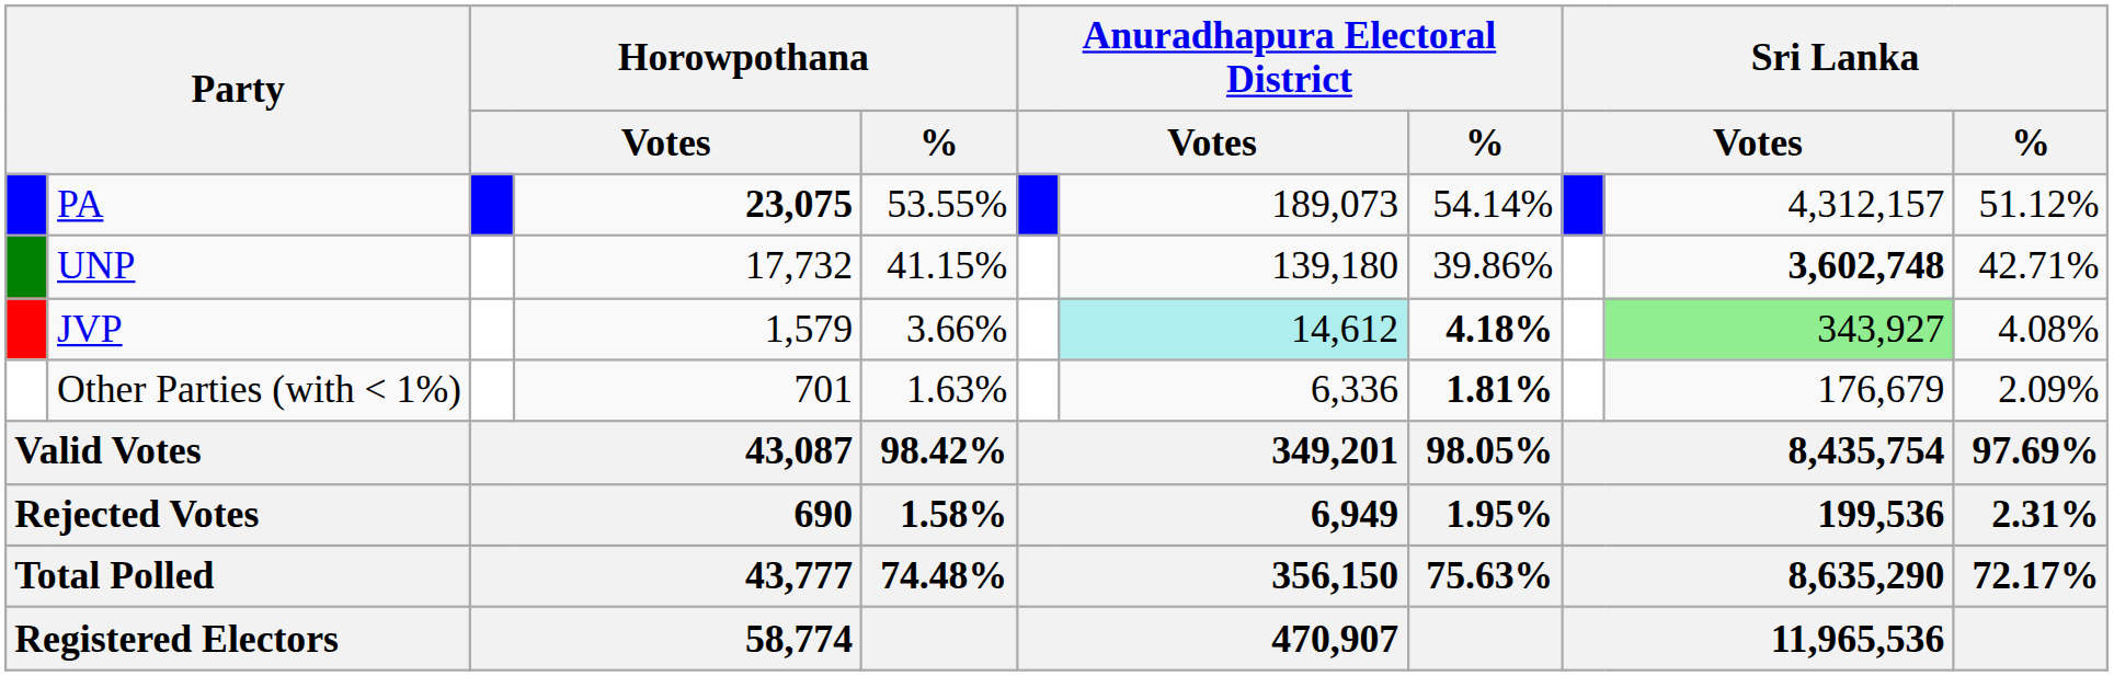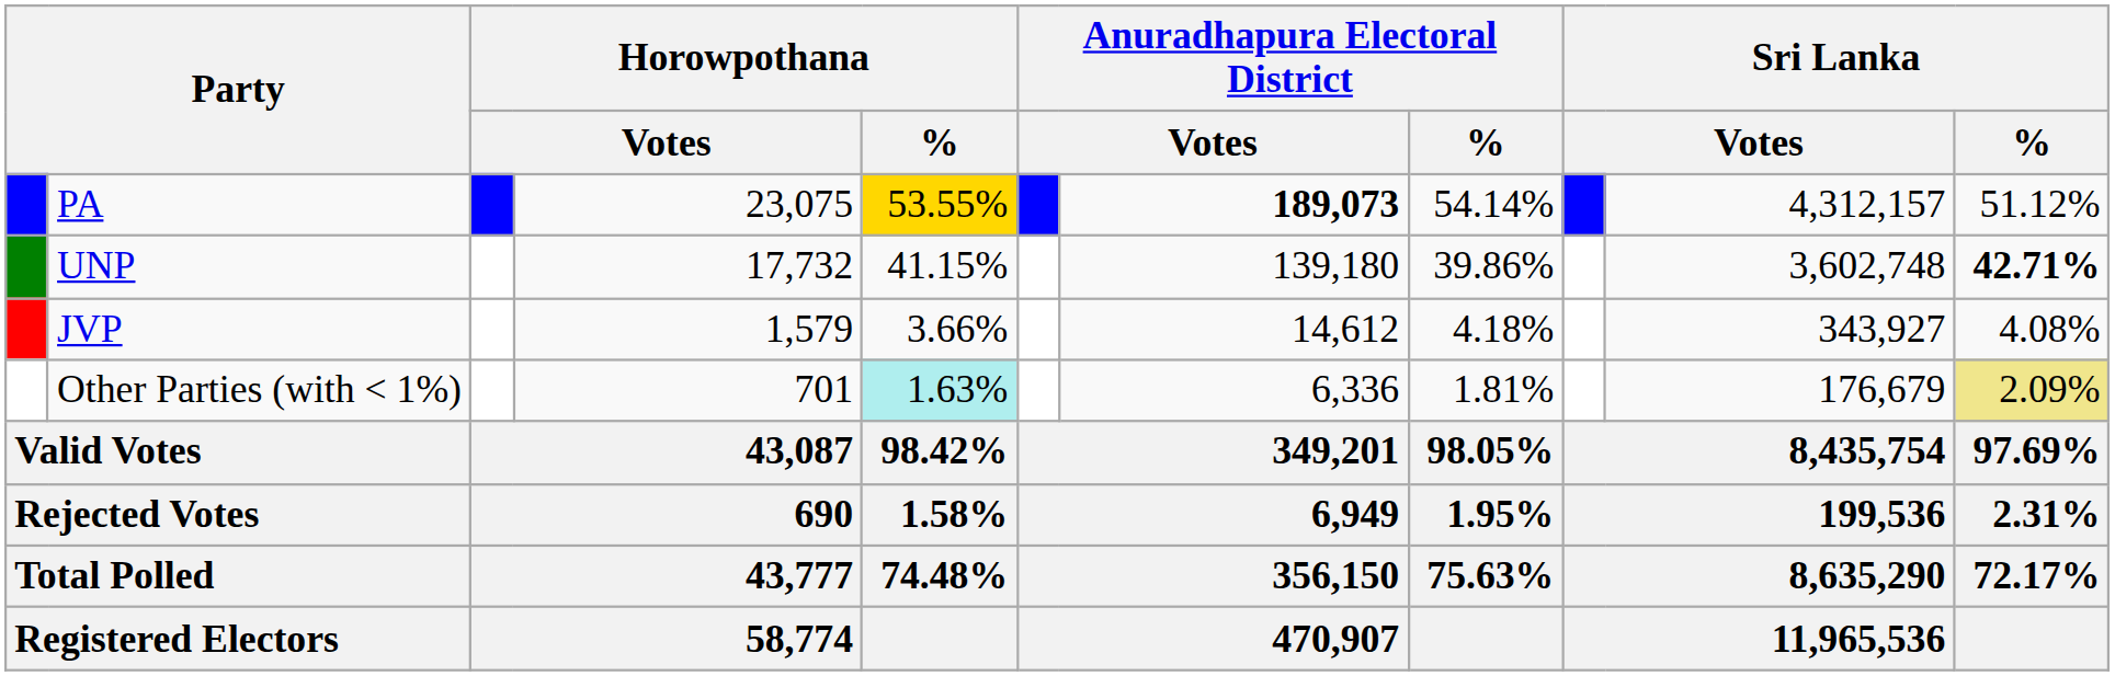PA | column 4: bold -> normal
PA | Horowpothana / %: no background -> gold background
PA | column 7: normal -> bold
UNP | column 10: bold -> normal
UNP | Sri Lanka / %: normal -> bold
JVP | column 7: paleturquoise background -> no background
JVP | Anuradhapura Electoral District / %: bold -> normal
JVP | column 10: lightgreen background -> no background
Other Parties (with < 1%) | Horowpothana / %: no background -> paleturquoise background
Other Parties (with < 1%) | Anuradhapura Electoral District / %: bold -> normal
Other Parties (with < 1%) | Sri Lanka / %: no background -> khaki background
